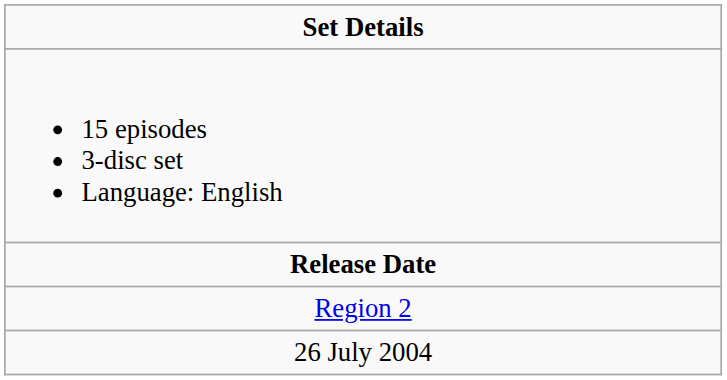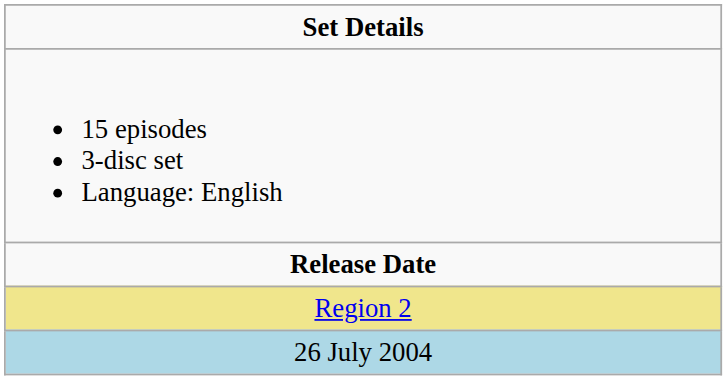Region 2 | column 1: no background -> khaki background
26 July 2004 | column 1: no background -> lightblue background
